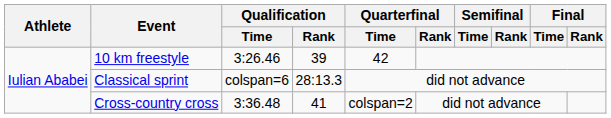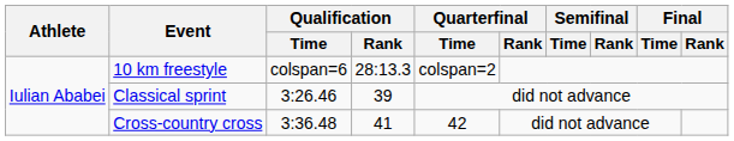10 km freestyle | Qualification / Time: 3:26.46 -> colspan=6
10 km freestyle | Qualification / Rank: 39 -> 28:13.3
10 km freestyle | Quarterfinal / Time: 42 -> colspan=2
Classical sprint | Qualification / Time: colspan=6 -> 3:26.46
Classical sprint | Qualification / Rank: 28:13.3 -> 39
Cross-country cross | Quarterfinal / Time: colspan=2 -> 42
